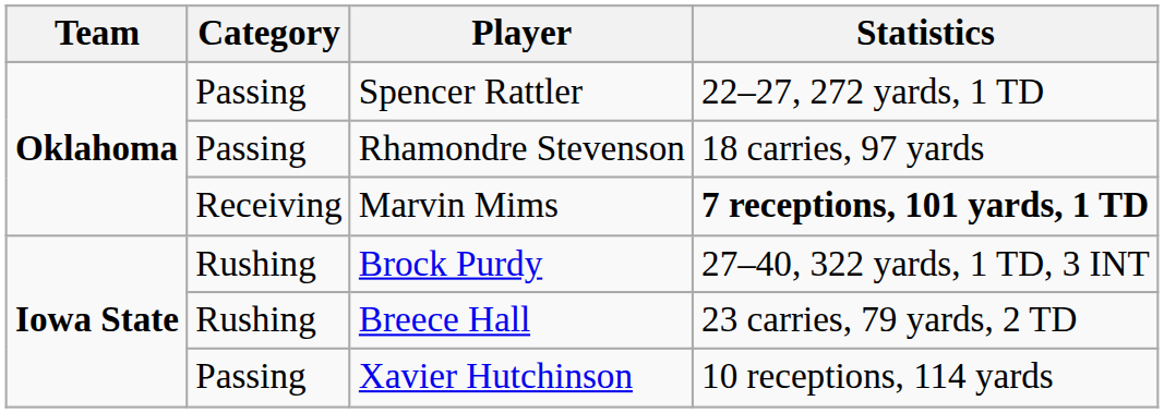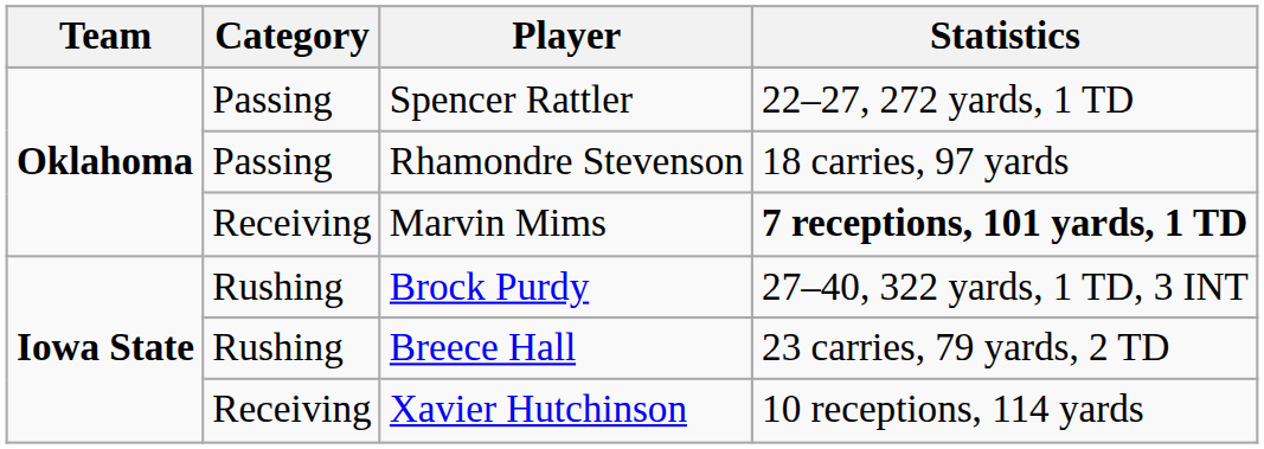Xavier Hutchinson | Category: Passing -> Receiving
